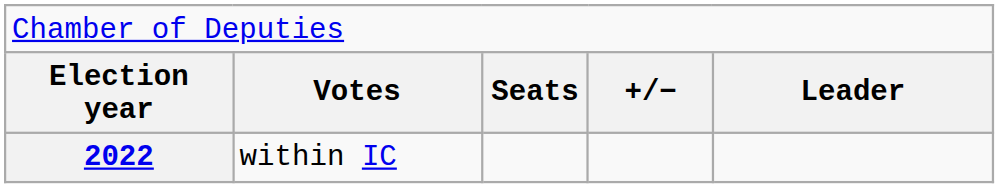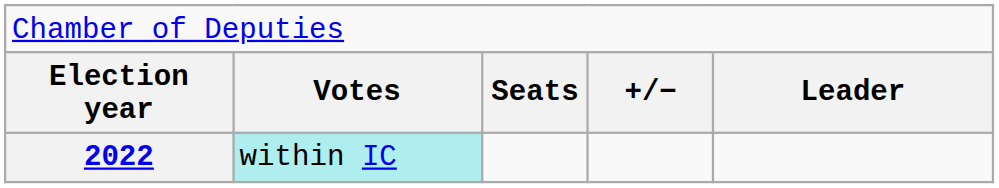2022 | column 2: no background -> paleturquoise background
